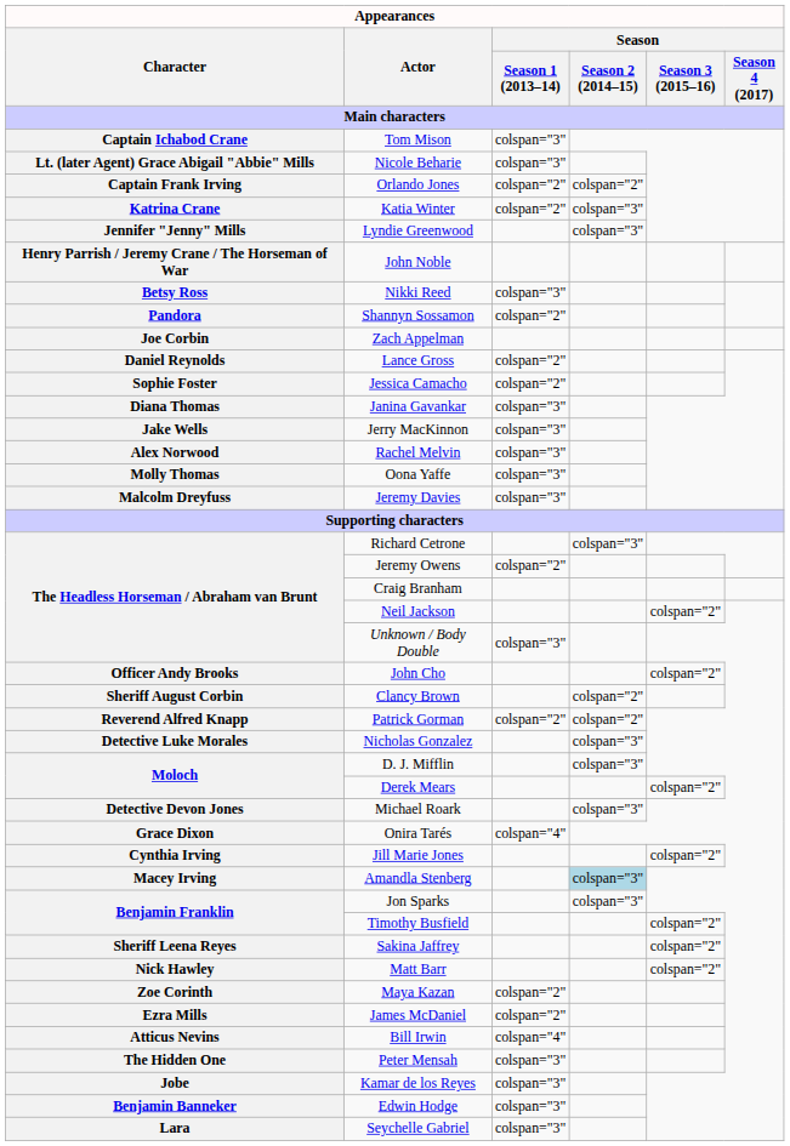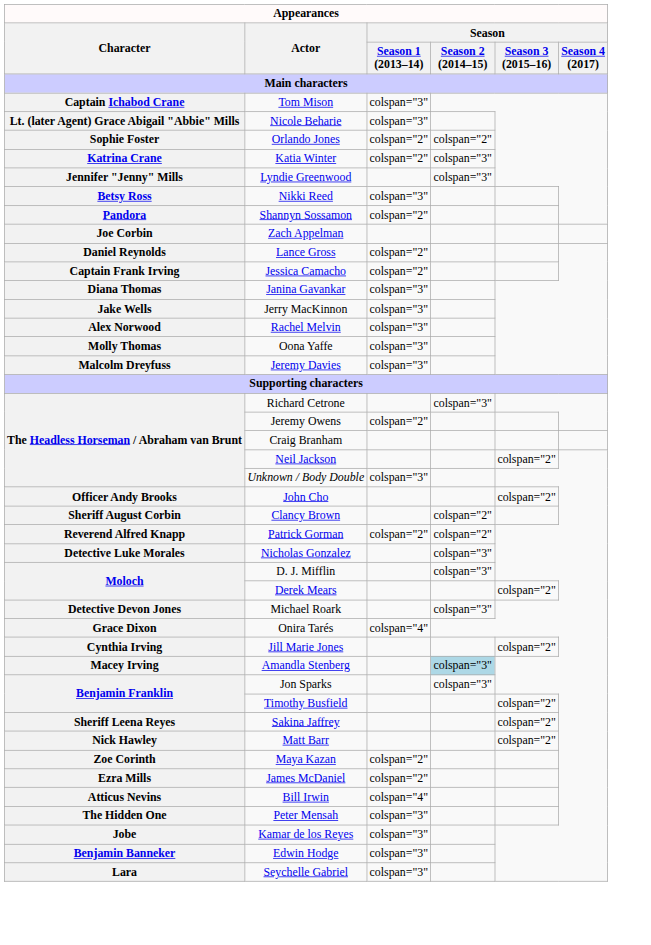Orlando Jones | Character: Captain Frank Irving -> Sophie Foster
- row: Henry Parrish / Jeremy Crane / The Horseman of War | John Noble
Jessica Camacho | Character: Sophie Foster -> Captain Frank Irving
